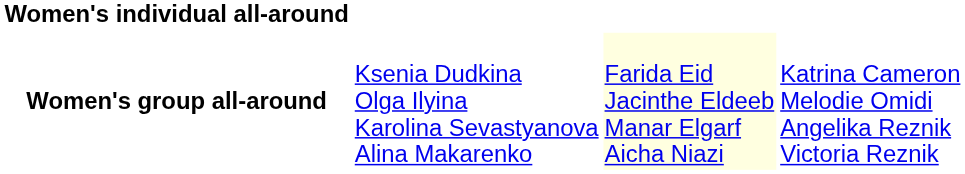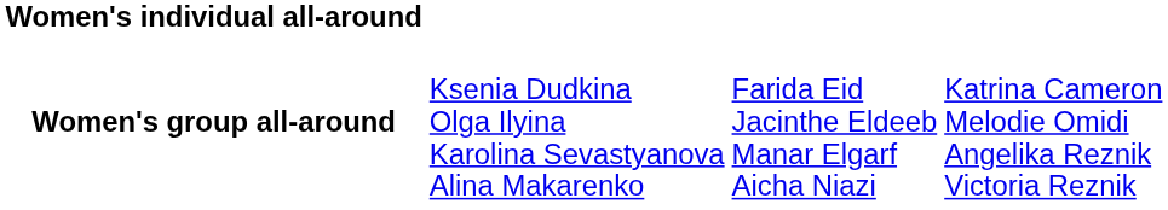row 2 | column 3: lightyellow background -> no background
